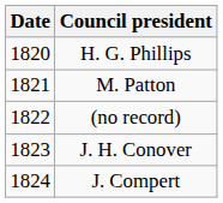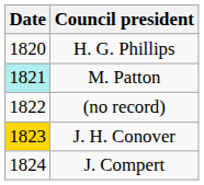M. Patton | Date: no background -> paleturquoise background
J. H. Conover | Date: no background -> gold background
